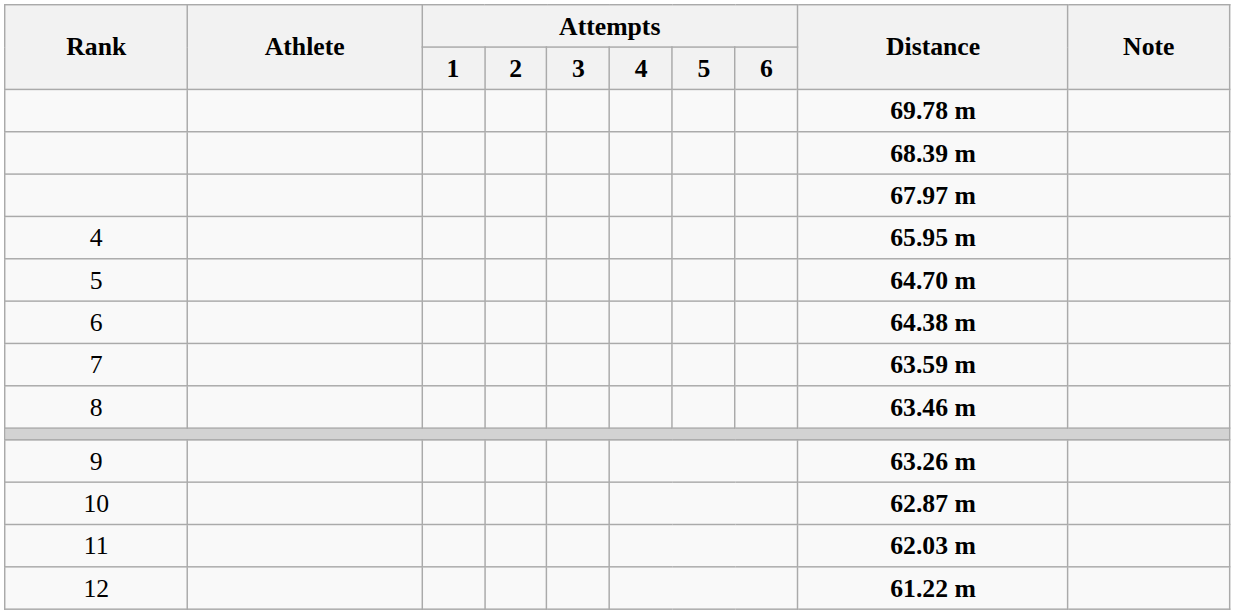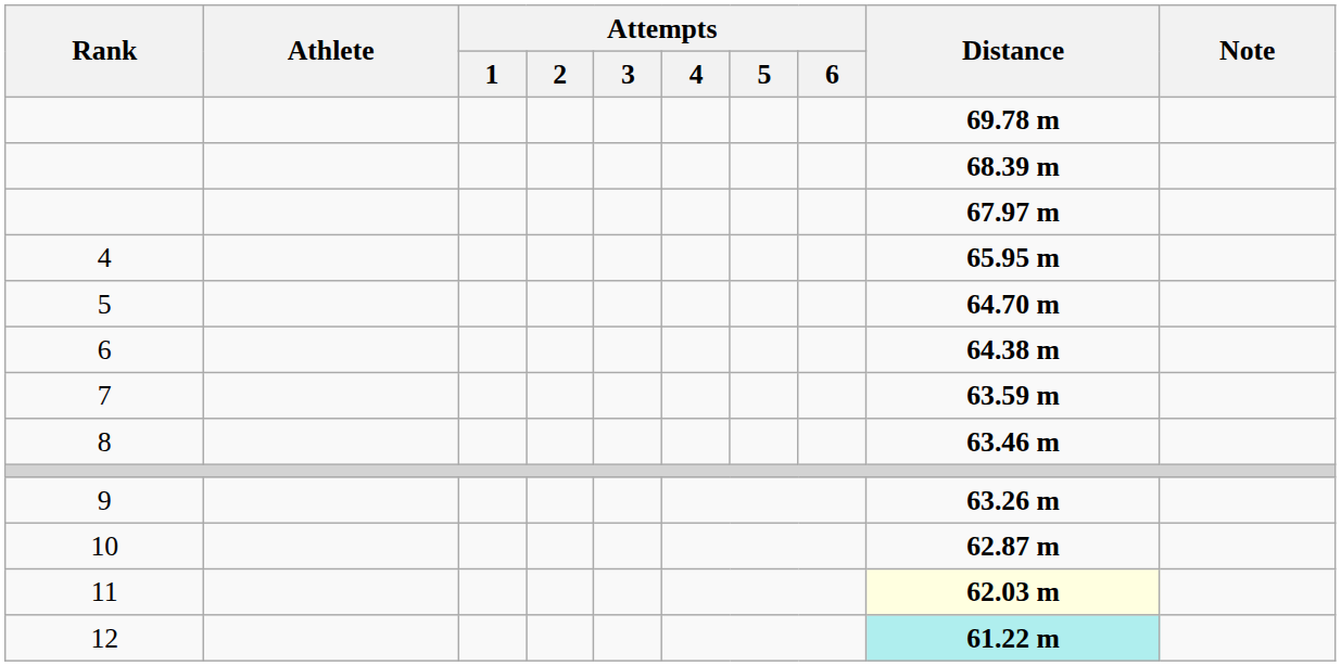11 | Distance: no background -> lightyellow background
12 | Distance: no background -> paleturquoise background
